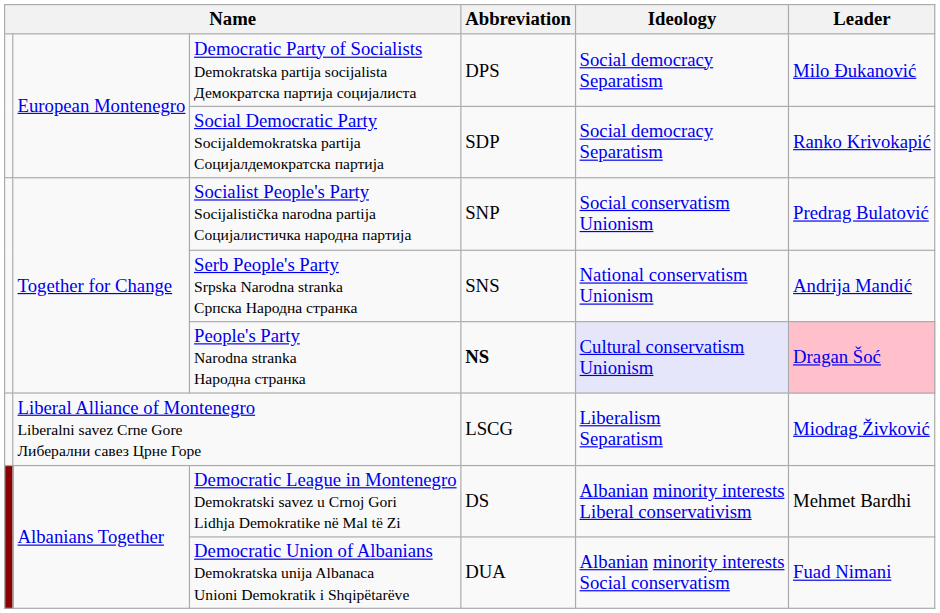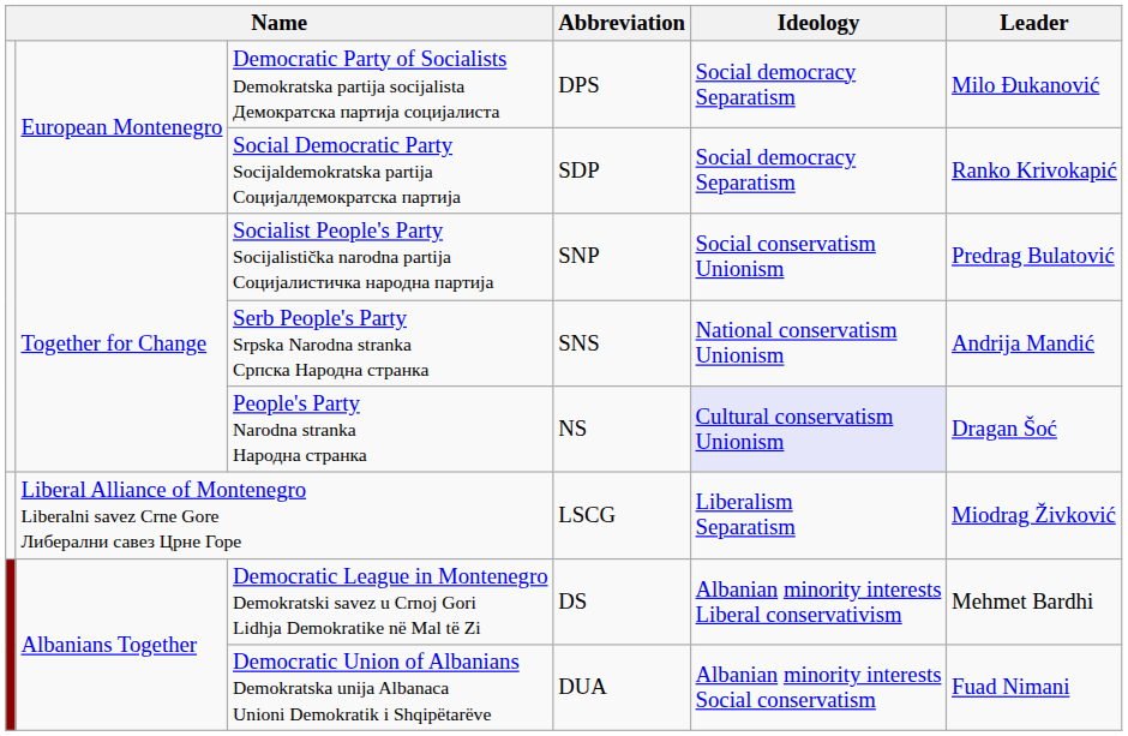People's Party Narodna stranka Народна странка | Abbreviation: bold -> normal
People's Party Narodna stranka Народна странка | Leader: pink background -> no background
